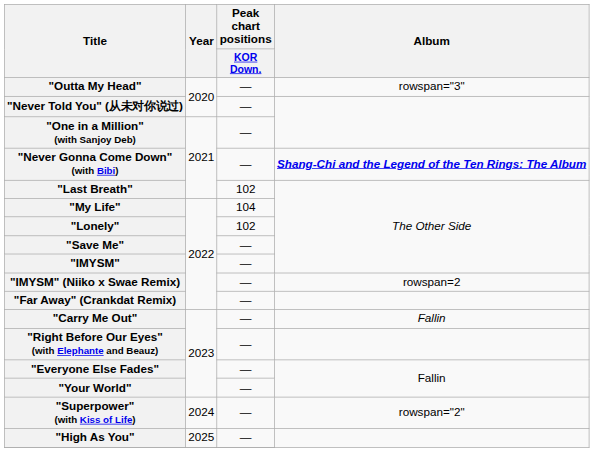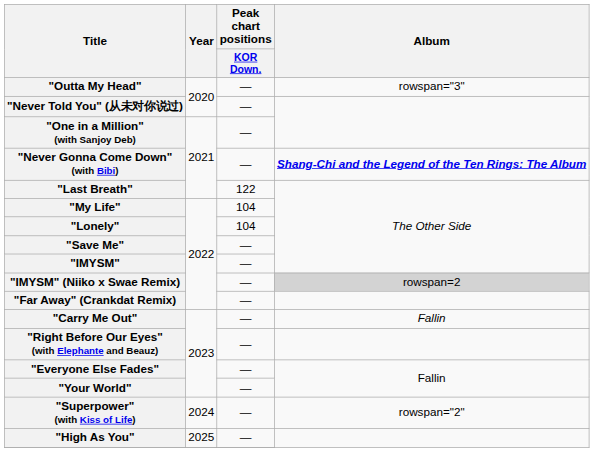"Last Breath" | Peak chart positions / KOR Down.: 102 -> 122
"Lonely" | Peak chart positions / KOR Down.: 102 -> 104
"IMYSM" (Niiko x Swae Remix) | Album: no background -> lightgrey background
